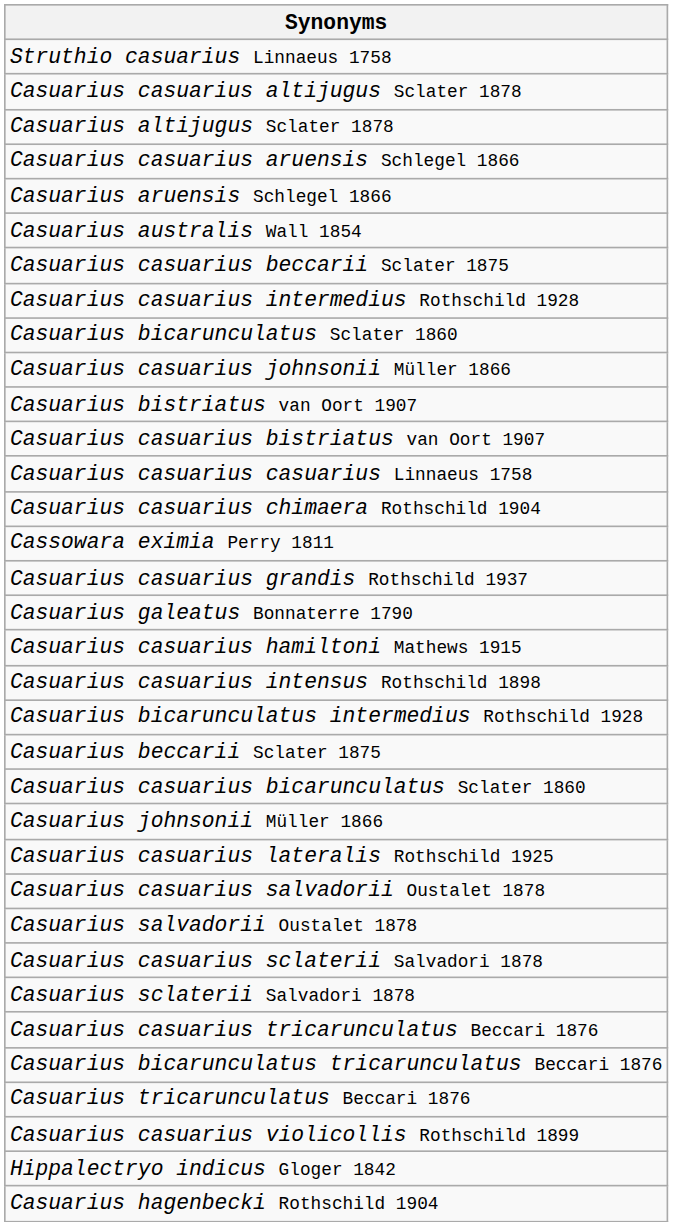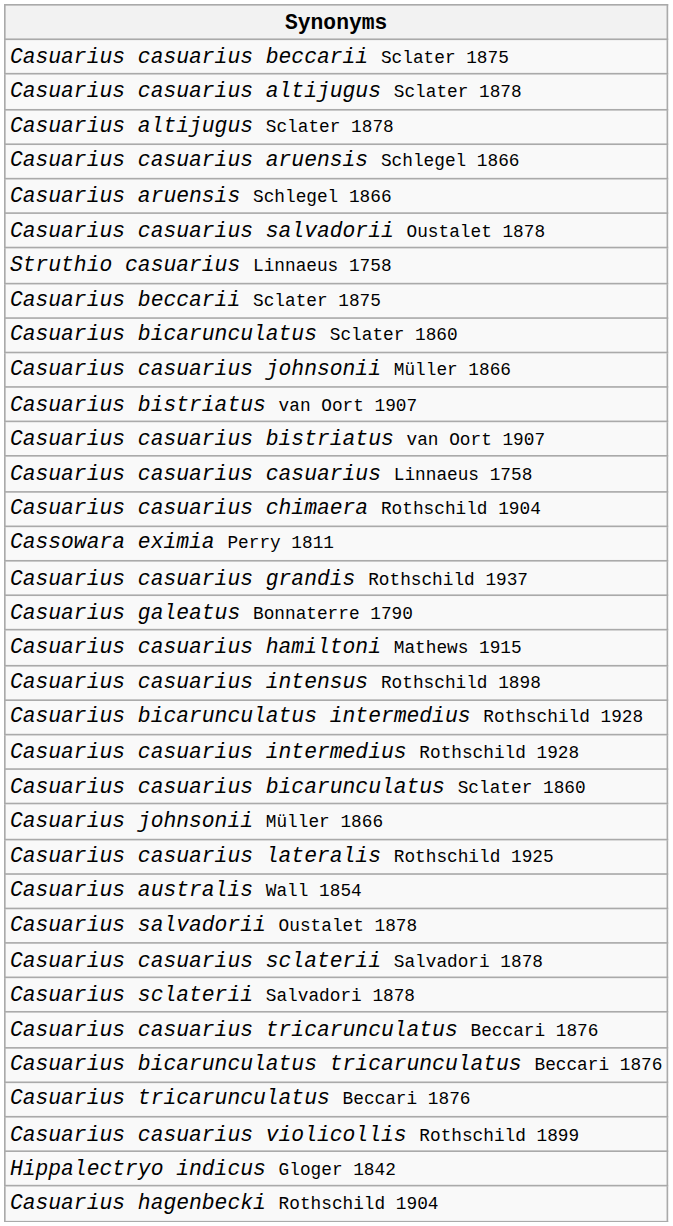row 2 | column 1: Struthio casuarius Linnaeus 1758 -> Casuarius casuarius beccarii Sclater 1875
row 7 | column 1: Casuarius australis Wall 1854 -> Casuarius casuarius salvadorii Oustalet 1878
row 8 | column 1: Casuarius casuarius beccarii Sclater 1875 -> Struthio casuarius Linnaeus 1758
row 9 | column 1: Casuarius casuarius intermedius Rothschild 1928 -> Casuarius beccarii Sclater 1875
row 22 | column 1: Casuarius beccarii Sclater 1875 -> Casuarius casuarius intermedius Rothschild 1928
row 26 | column 1: Casuarius casuarius salvadorii Oustalet 1878 -> Casuarius australis Wall 1854
